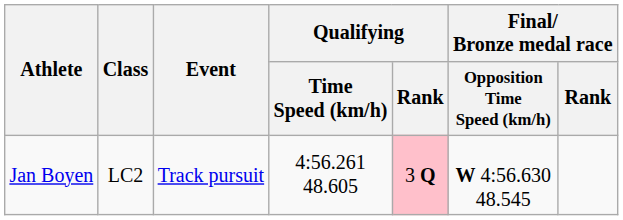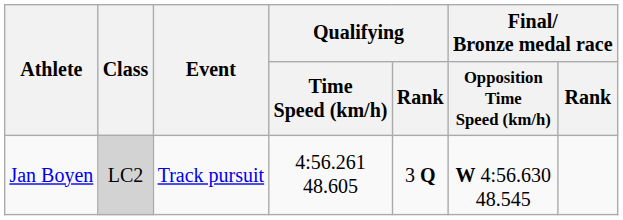Jan Boyen | Class: no background -> lightgrey background
Jan Boyen | Qualifying / Rank: pink background -> no background
